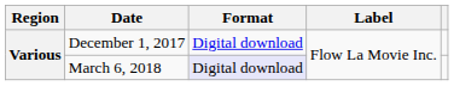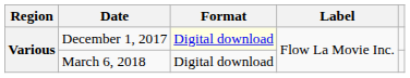December 1, 2017 | Format: no background -> lightyellow background
March 6, 2018 | Format: lavender background -> no background
